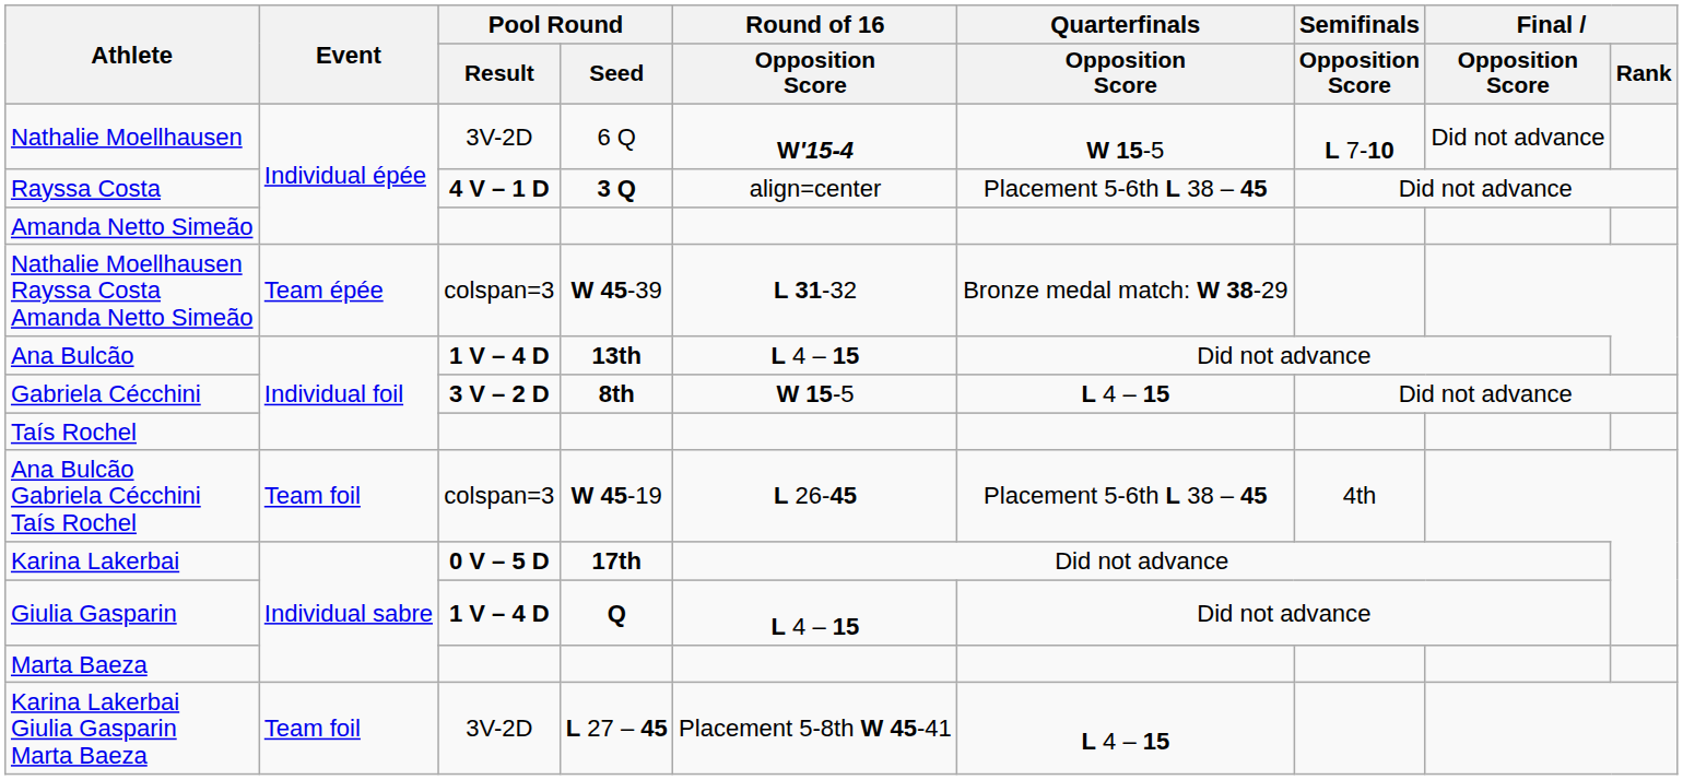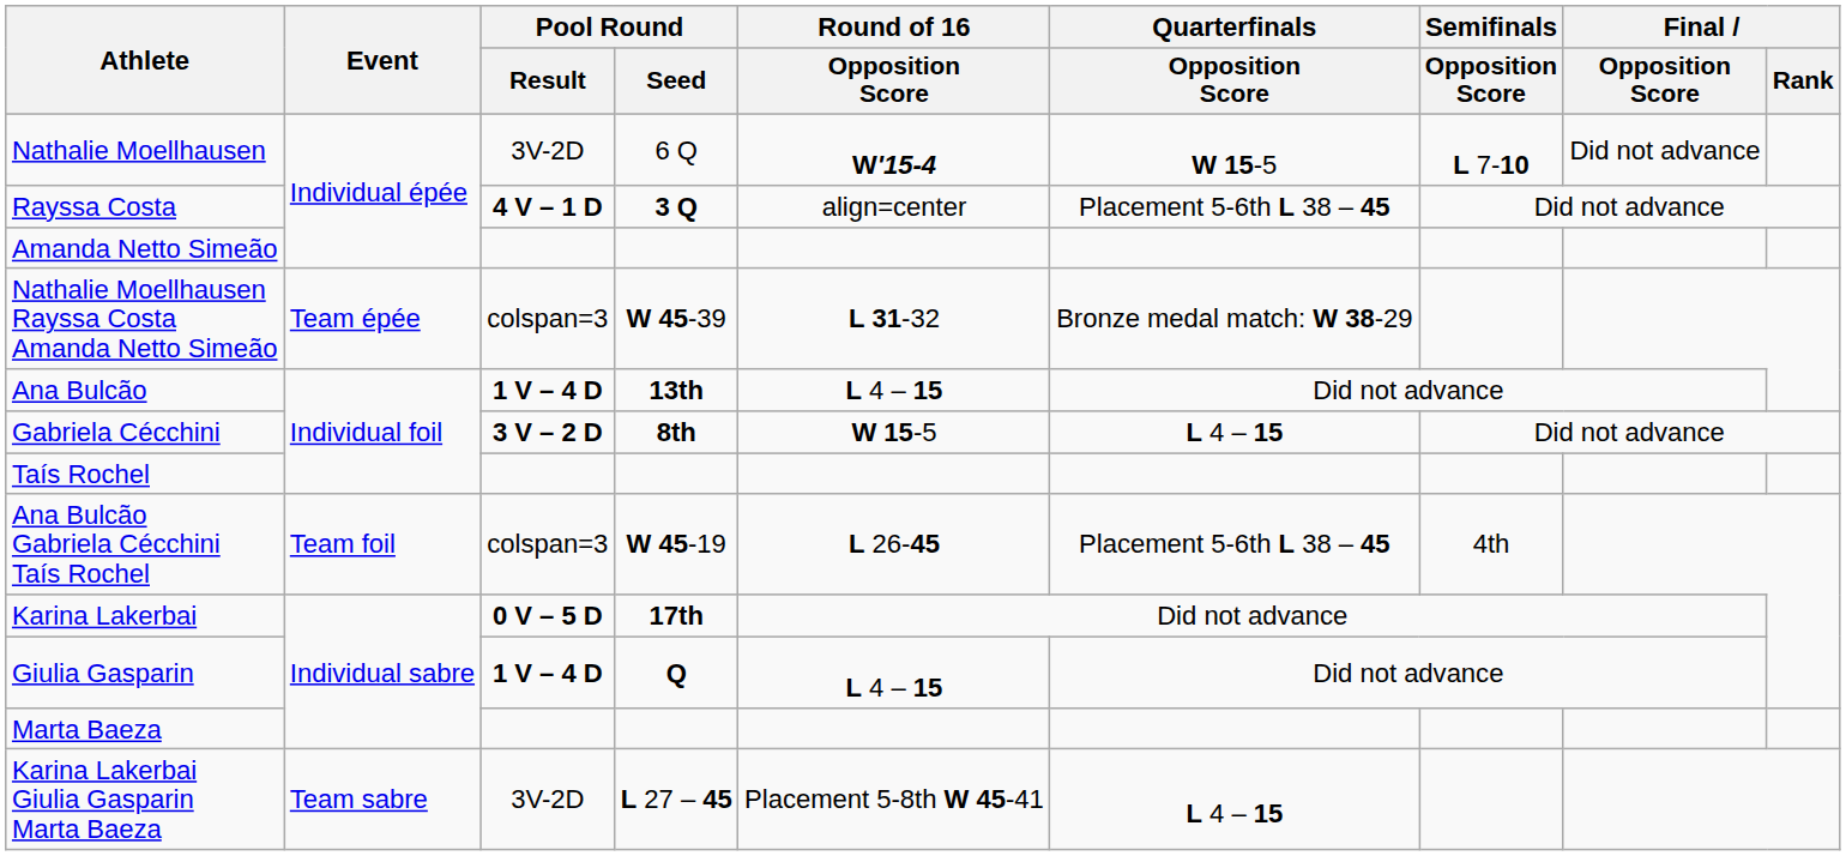Karina Lakerbai Giulia Gasparin Marta Baeza | Event: Team foil -> Team sabre
